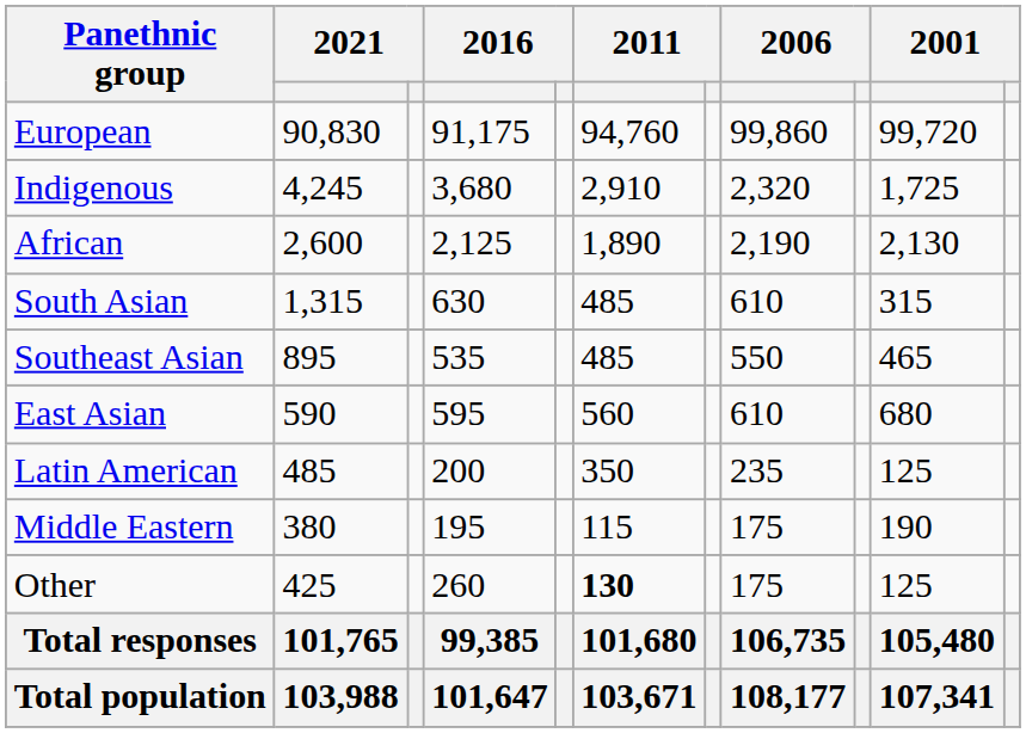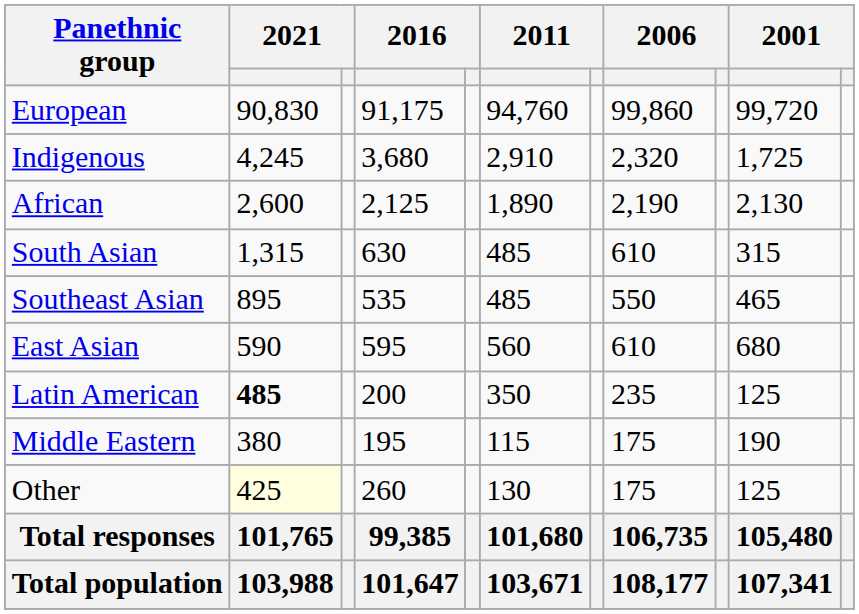Latin American | column 2: normal -> bold
Other | column 2: no background -> lightyellow background
Other | column 6: bold -> normal
